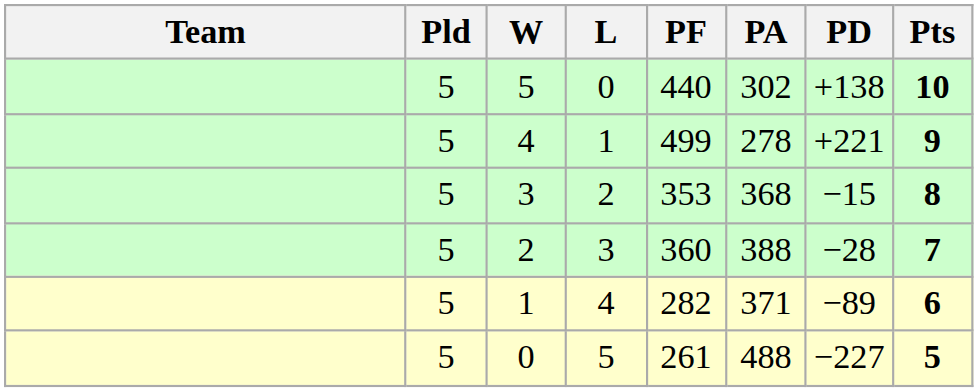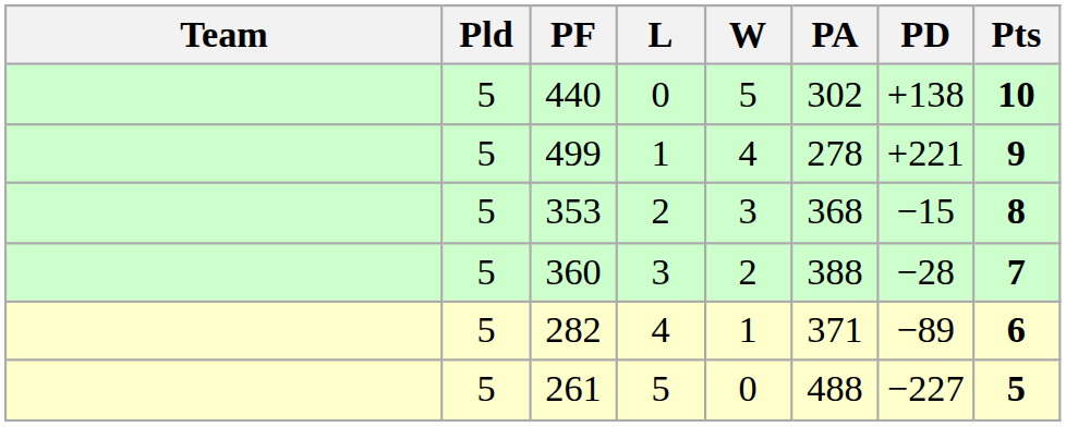columns swapped: W <-> PF
